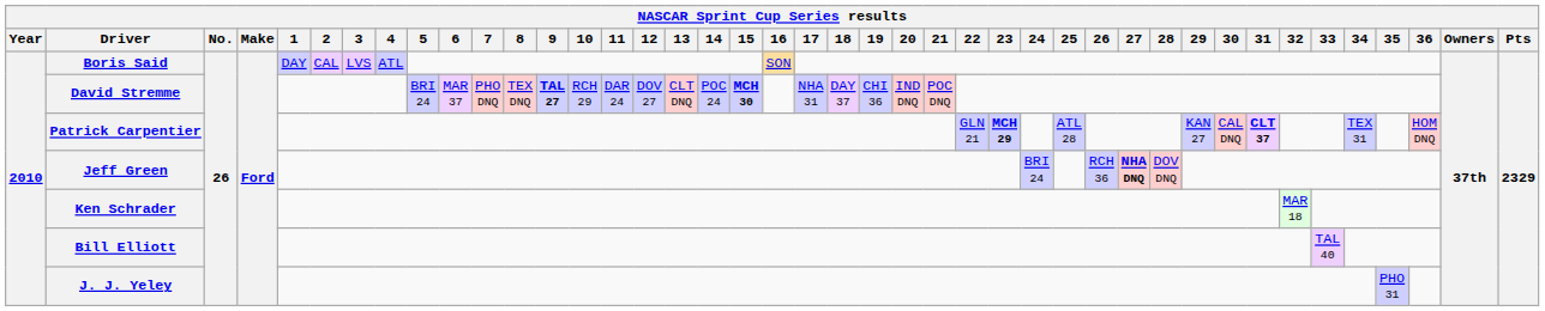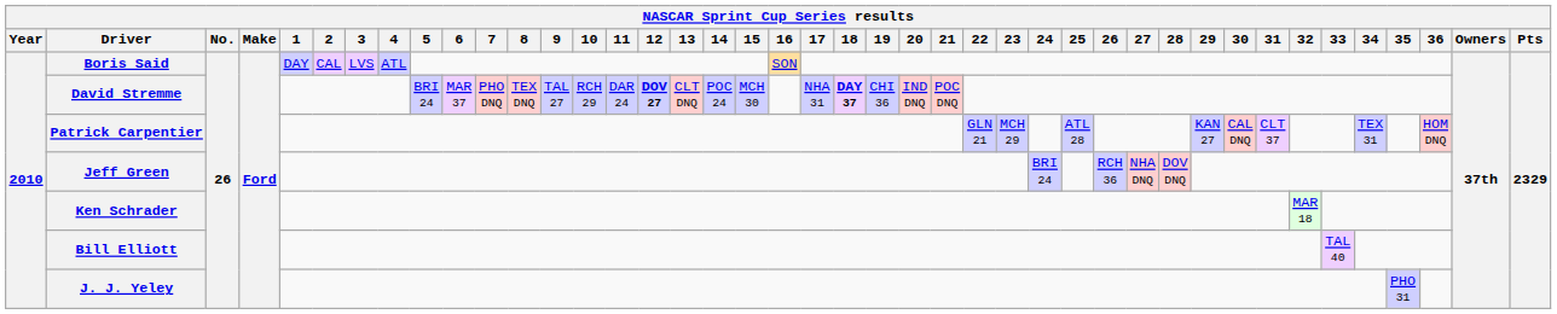David Stremme | 9: bold -> normal
David Stremme | 12: normal -> bold
David Stremme | 15: bold -> normal
David Stremme | 18: normal -> bold
Patrick Carpentier | 23: bold -> normal
Patrick Carpentier | 31: bold -> normal
Jeff Green | 27: bold -> normal
